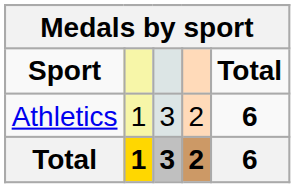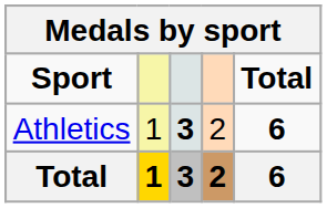Athletics | column 3: normal -> bold
